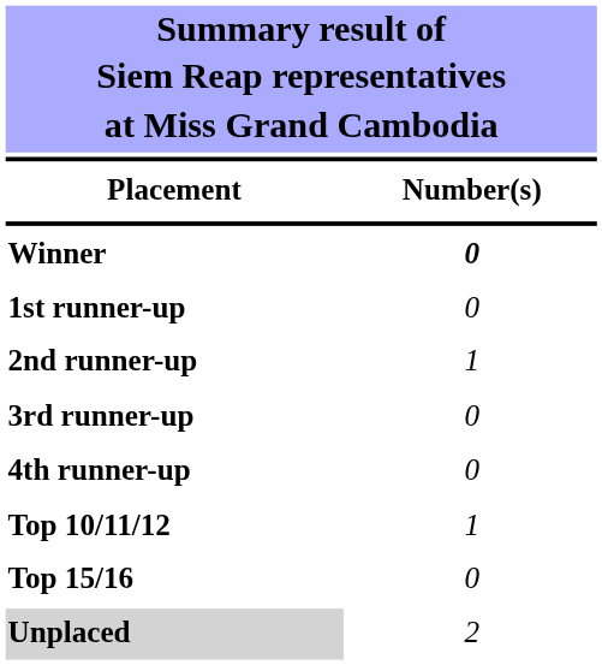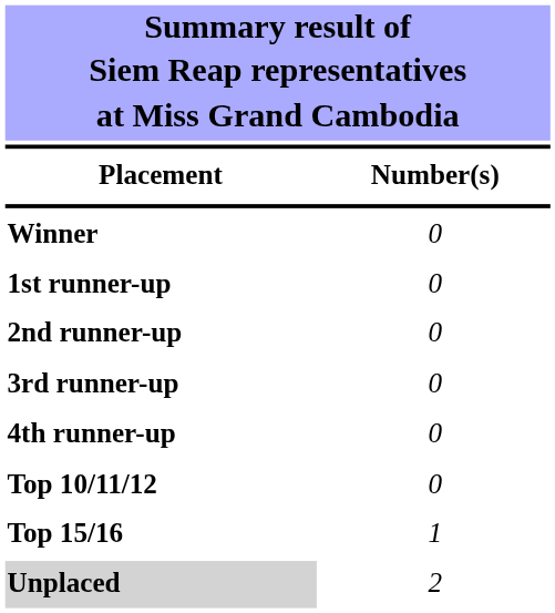row 3 | column 2: bold -> normal
row 5 | column 2: 1 -> 0
row 8 | column 2: 1 -> 0
row 9 | column 2: 0 -> 1
